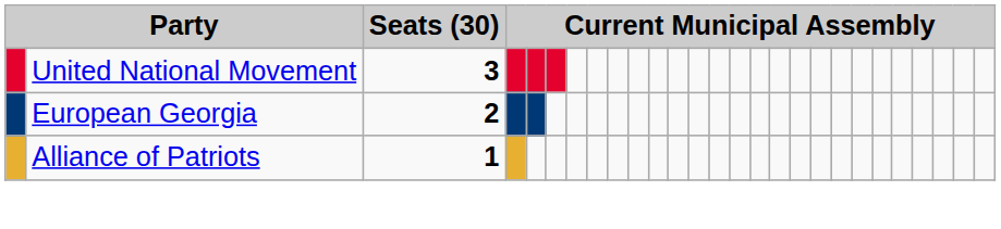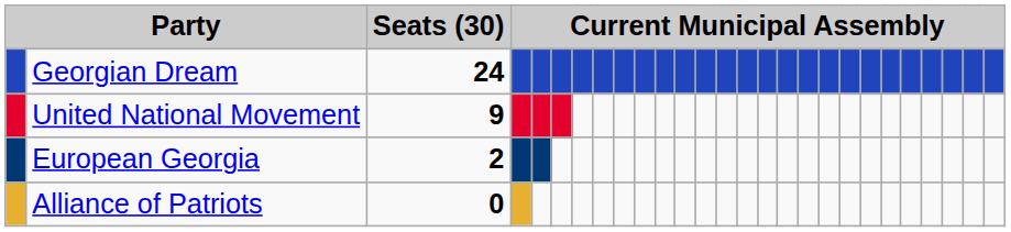+ row: Georgian Dream | 24
United National Movement | Seats (30): 3 -> 9
Alliance of Patriots | Seats (30): 1 -> 0
